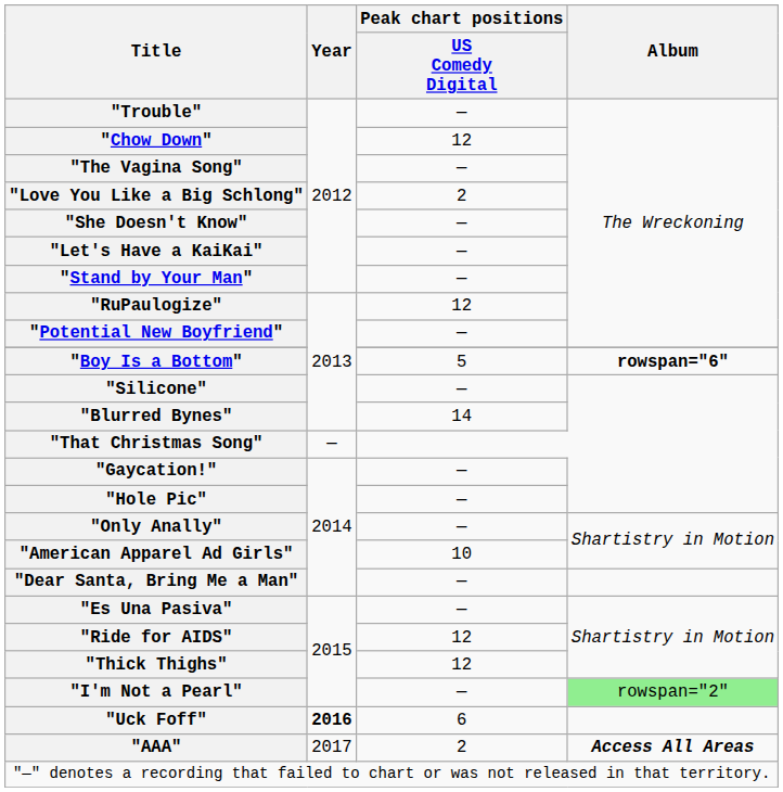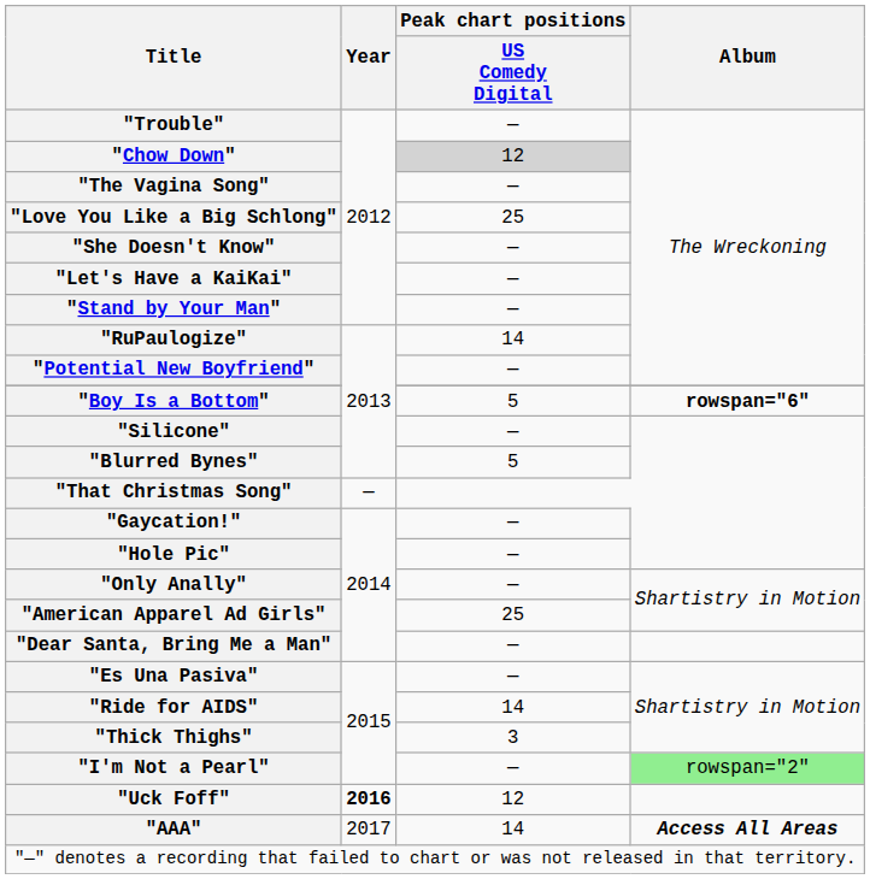"Chow Down" | Peak chart positions / US Comedy Digital: no background -> lightgrey background
"Love You Like a Big Schlong" | Peak chart positions / US Comedy Digital: 2 -> 25
"RuPaulogize" | Peak chart positions / US Comedy Digital: 12 -> 14
"Blurred Bynes" | Peak chart positions / US Comedy Digital: 14 -> 5
"American Apparel Ad Girls" | Peak chart positions / US Comedy Digital: 10 -> 25
"Ride for AIDS" | Peak chart positions / US Comedy Digital: 12 -> 14
"Thick Thighs" | Peak chart positions / US Comedy Digital: 12 -> 3
"Uck Foff" | Peak chart positions / US Comedy Digital: 6 -> 12
"AAA" | Peak chart positions / US Comedy Digital: 2 -> 14
